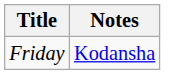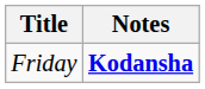Friday | Notes: normal -> bold
